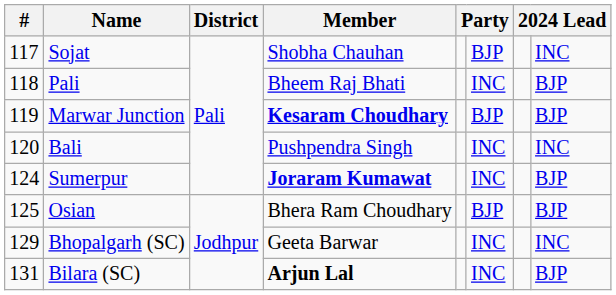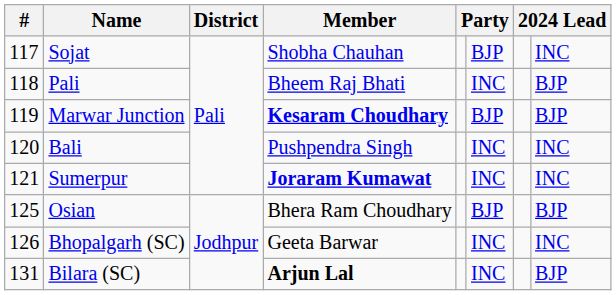Sumerpur | #: 124 -> 121
Sumerpur | column 8: BJP -> INC
Bhopalgarh (SC) | #: 129 -> 126
